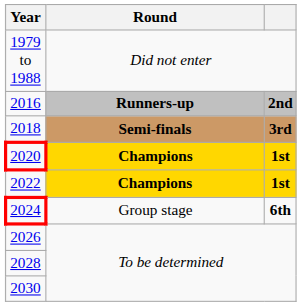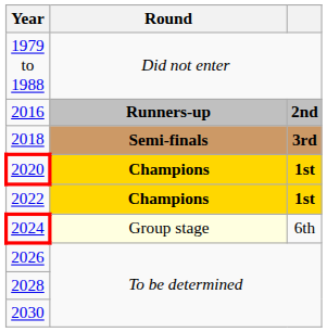2024 | Round: no background -> lightyellow background
2024 | column 3: bold -> normal
